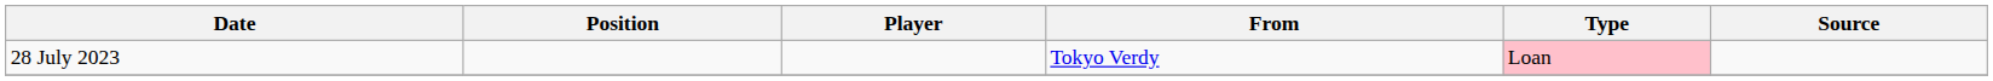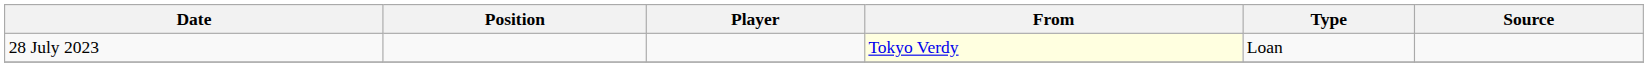28 July 2023 | From: no background -> lightyellow background
28 July 2023 | Type: pink background -> no background
